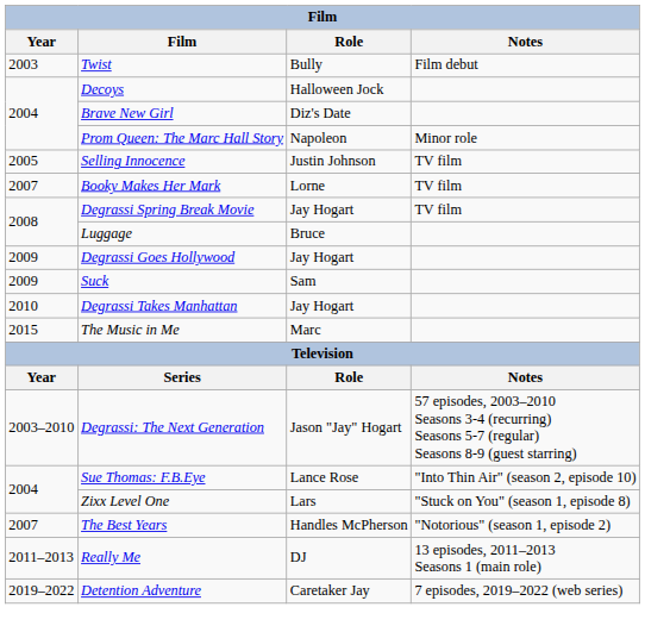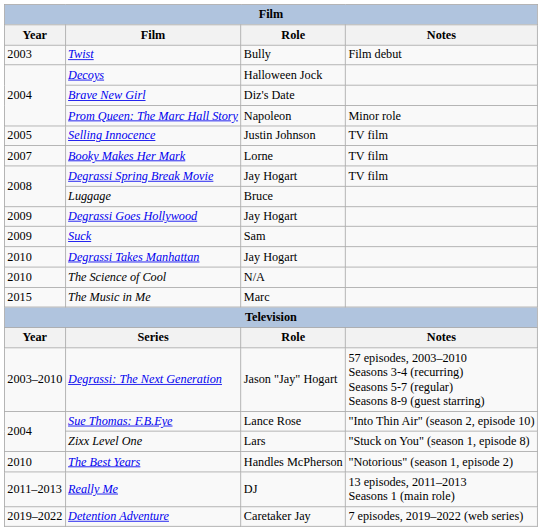+ row: 2010 | The Science of Cool | N/A
The Best Years | Year: 2007 -> 2010
